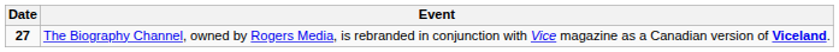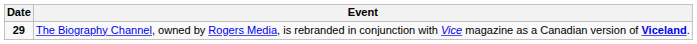row 2 | Date: 27 -> 29
